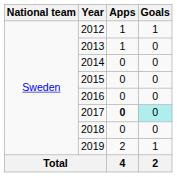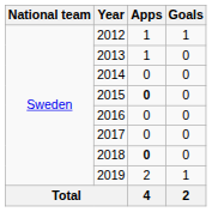2015 | Apps: normal -> bold
2017 | Apps: bold -> normal
2017 | Goals: paleturquoise background -> no background
2018 | Apps: normal -> bold
